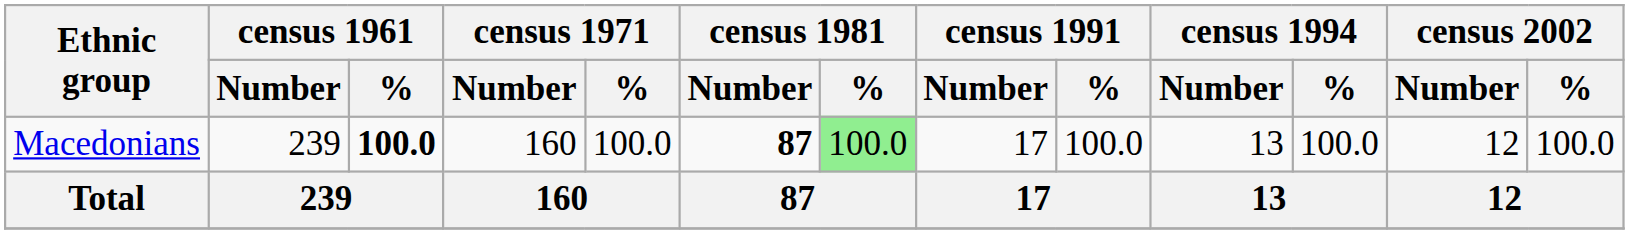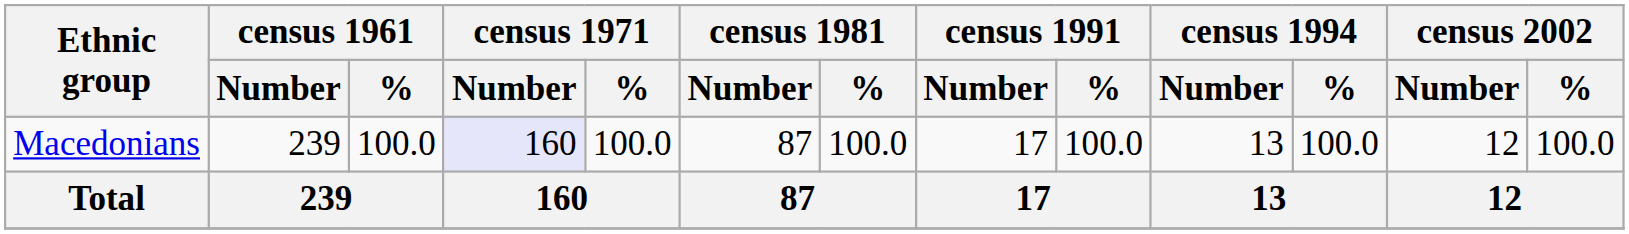Macedonians | census 1961 / %: bold -> normal
Macedonians | census 1971 / Number: no background -> lavender background
Macedonians | census 1981 / Number: bold -> normal
Macedonians | census 1981 / %: lightgreen background -> no background
